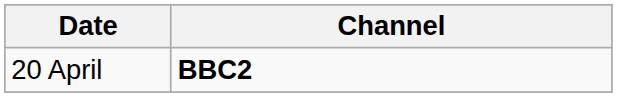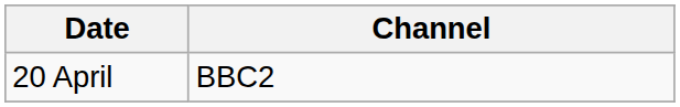20 April | Channel: bold -> normal
